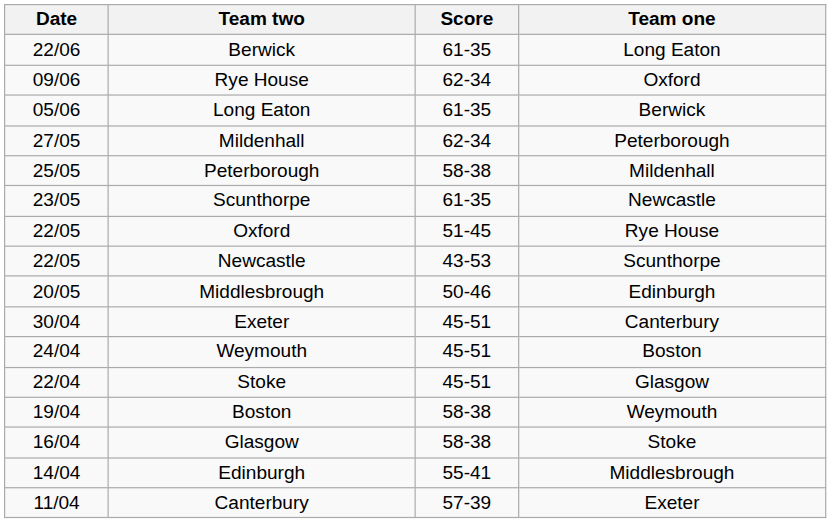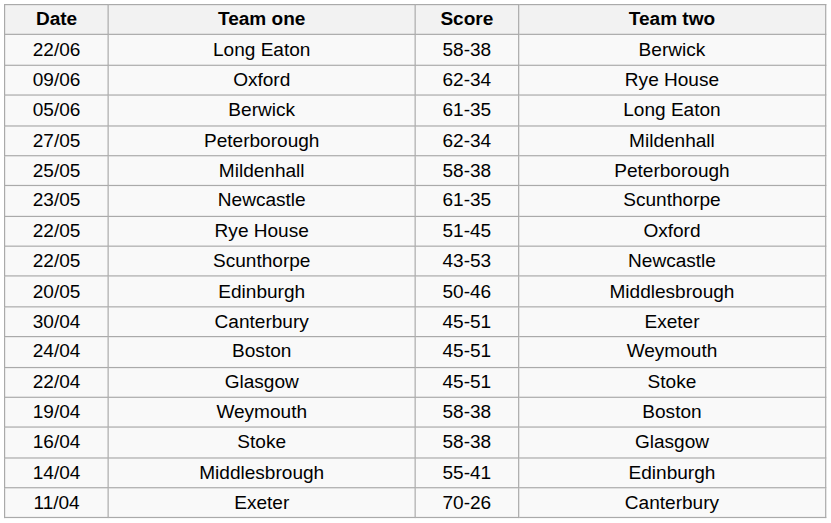columns swapped: Team one <-> Team two
row 2 | Score: 61-35 -> 58-38
row 17 | Score: 57-39 -> 70-26
